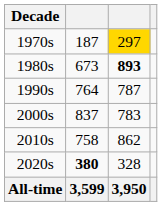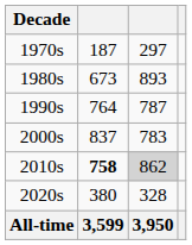1970s | column 3: gold background -> no background
1980s | column 3: bold -> normal
2010s | column 2: normal -> bold
2010s | column 3: no background -> lightgrey background
2020s | column 2: bold -> normal
